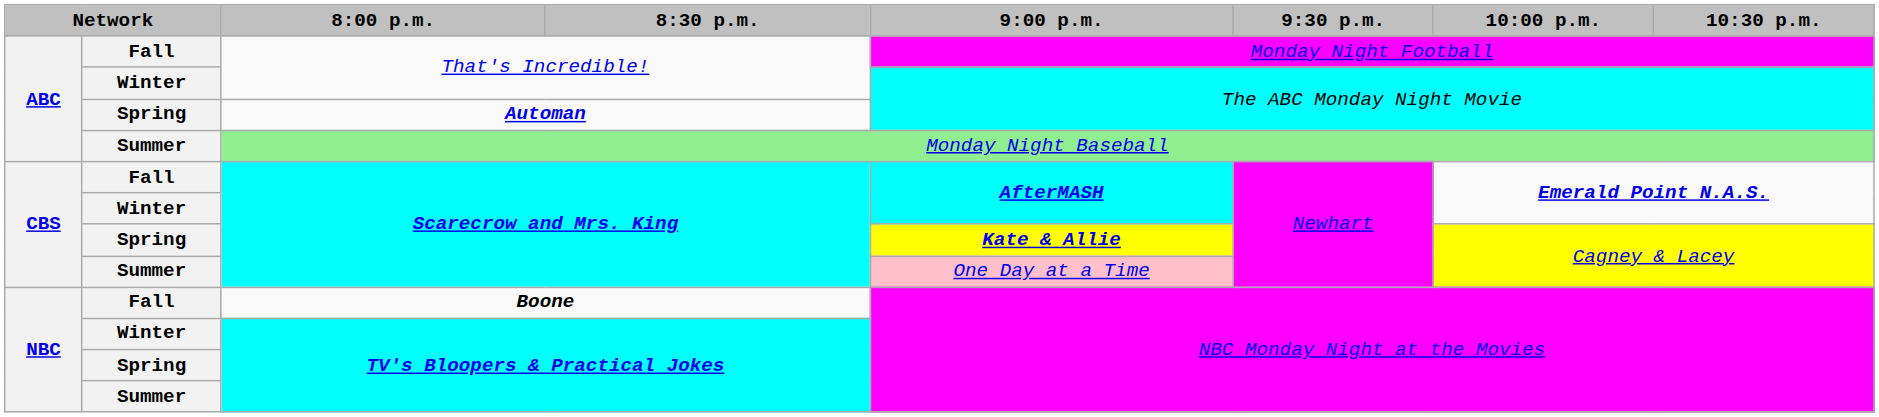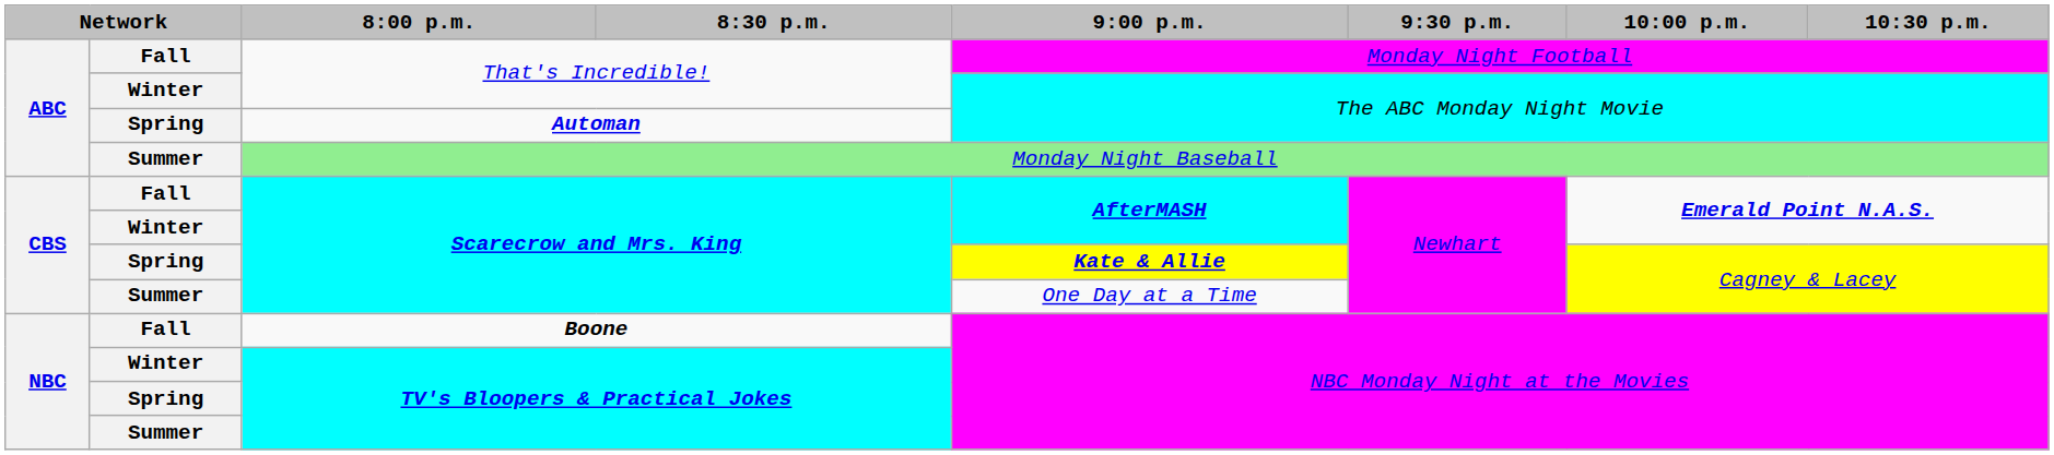Summer / Scarecrow and Mrs. King | 9:00 p.m.: pink background -> no background
